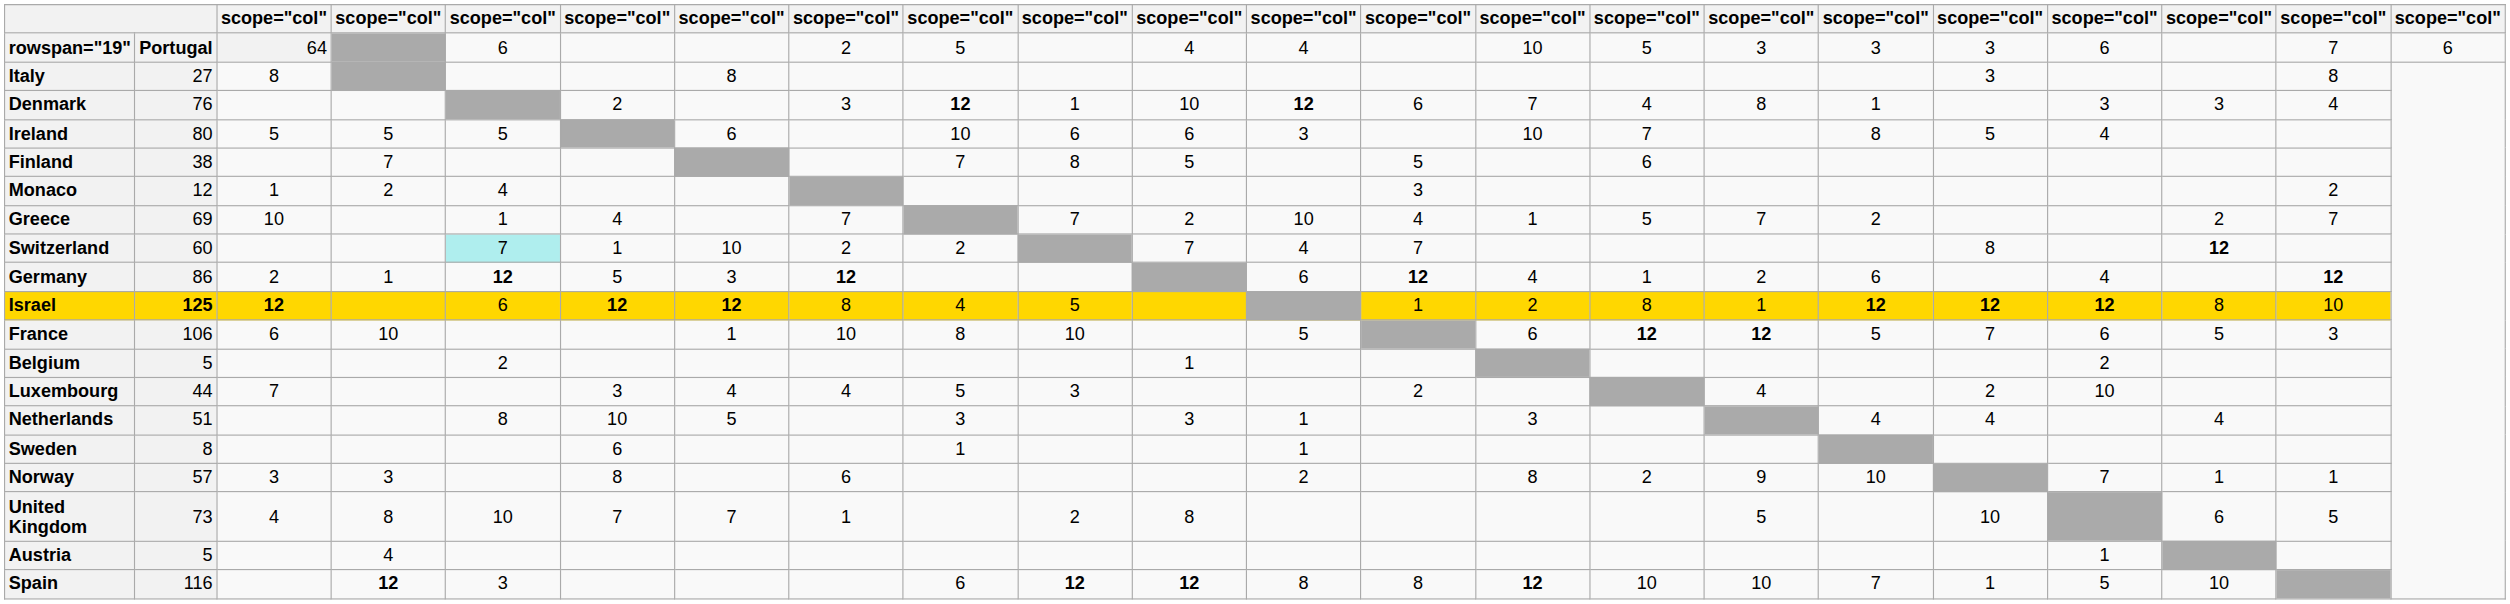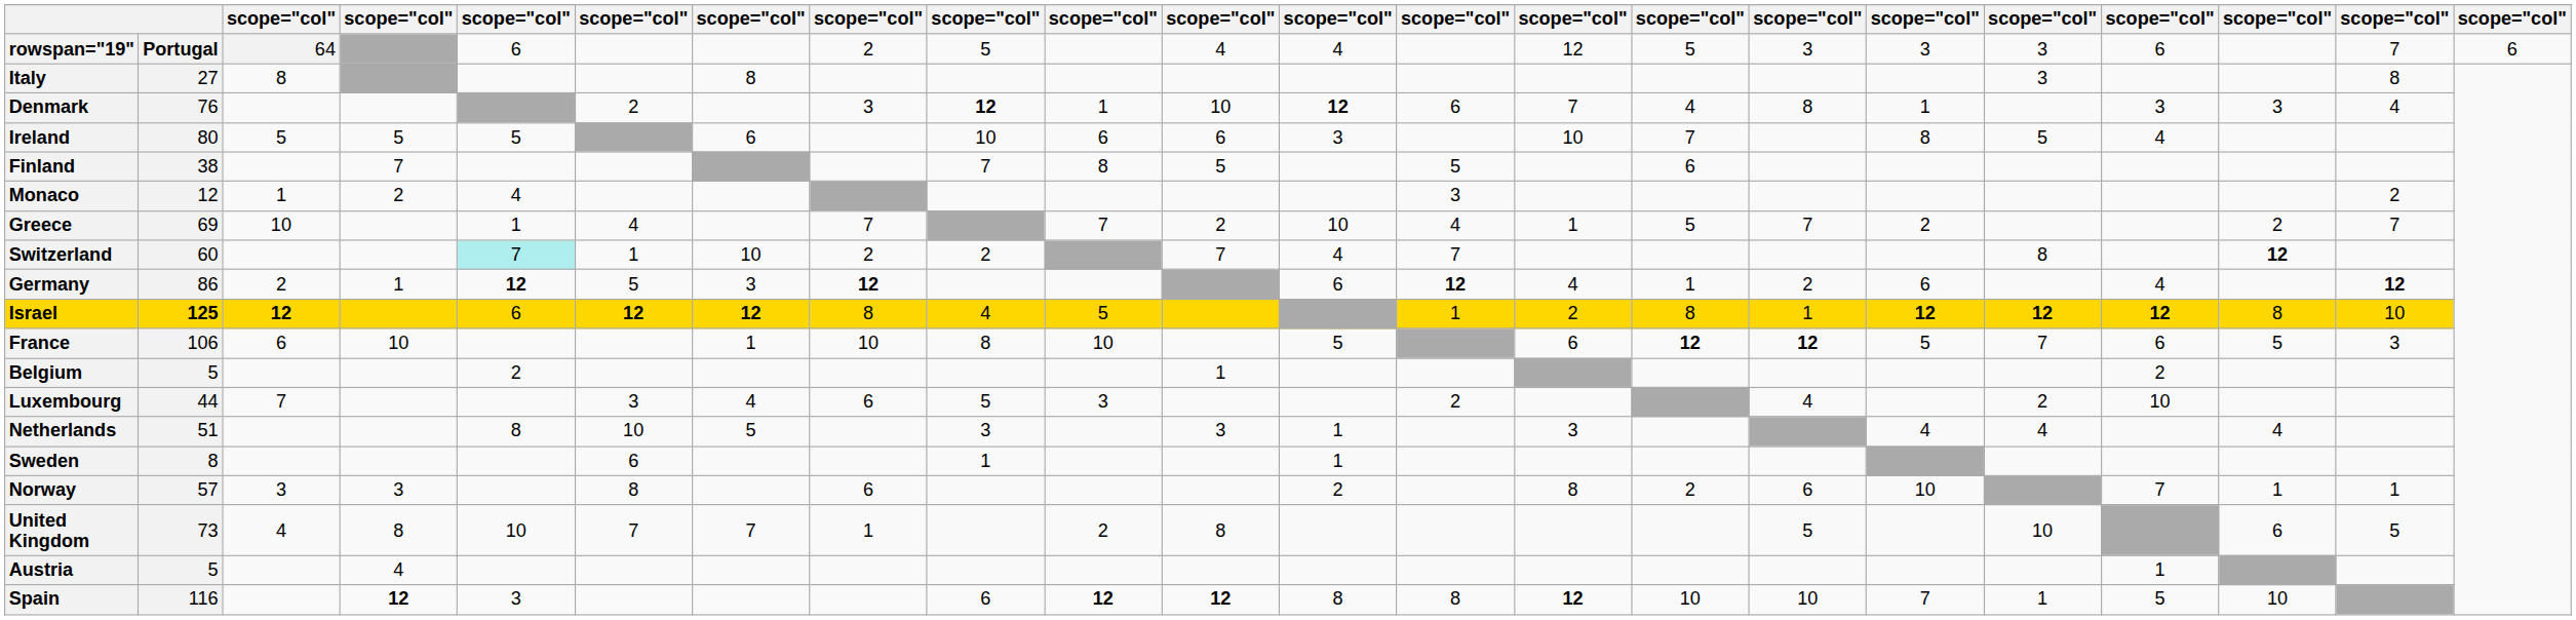rowspan="19" | column 14: 10 -> 12
Luxembourg | column 8: 4 -> 6
Norway | column 16: 9 -> 6
